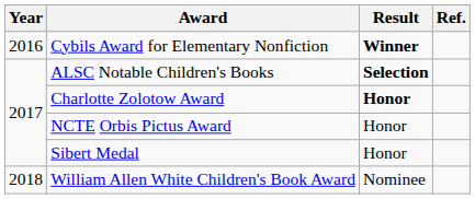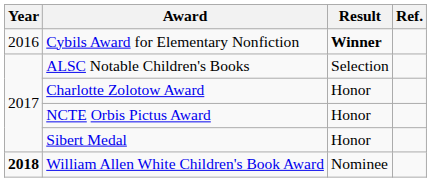ALSC Notable Children's Books | Result: bold -> normal
Charlotte Zolotow Award | Result: bold -> normal
William Allen White Children's Book Award | Year: normal -> bold
